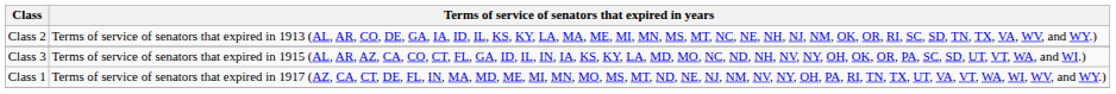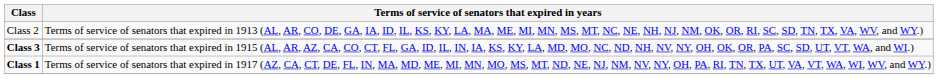Class 3 | Class: normal -> bold
Class 1 | Class: normal -> bold
